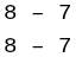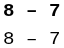row 1 | column 1: normal -> bold
